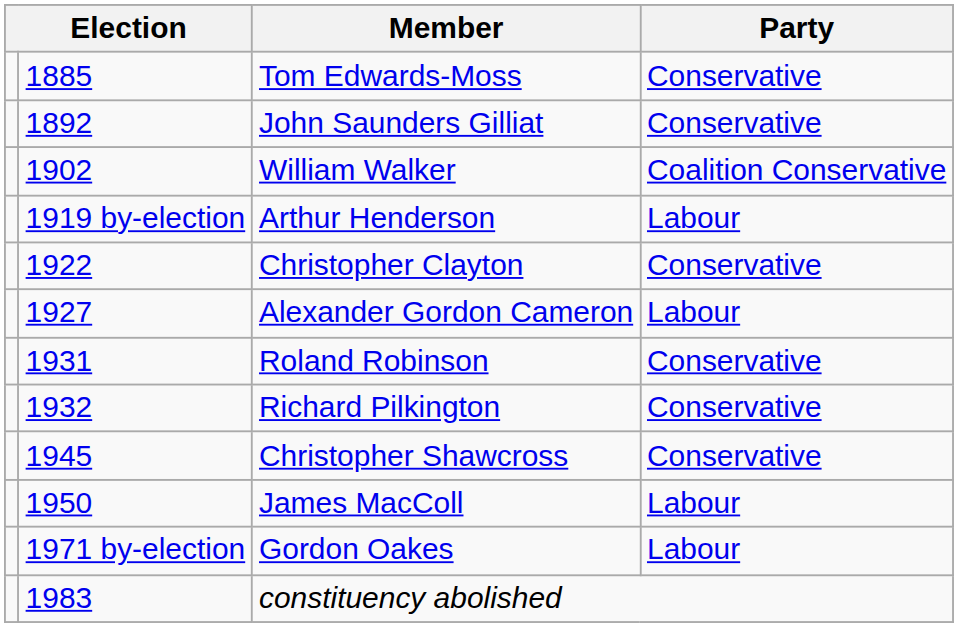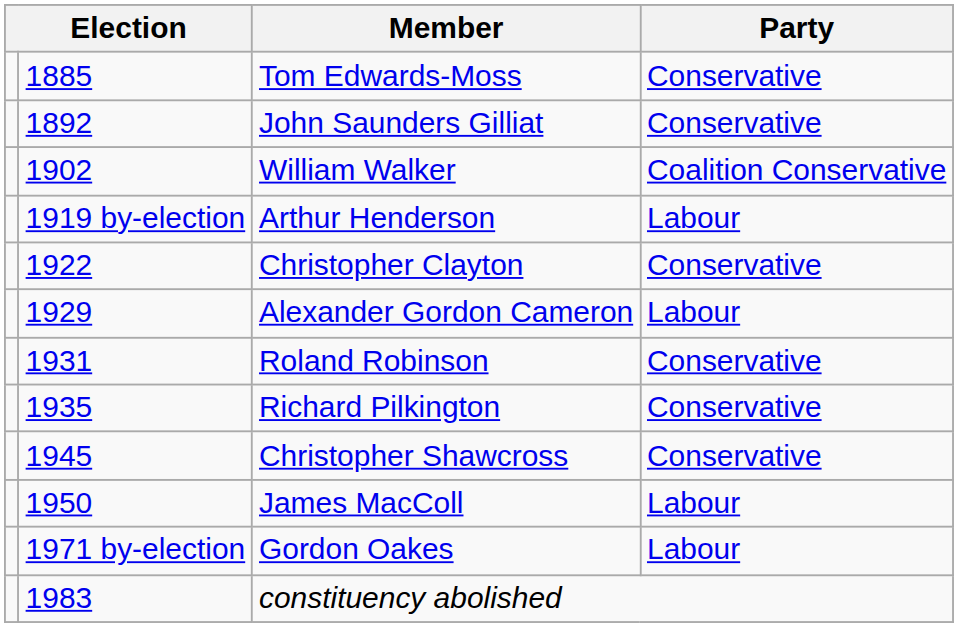Alexander Gordon Cameron | column 2: 1927 -> 1929
Richard Pilkington | column 2: 1932 -> 1935
